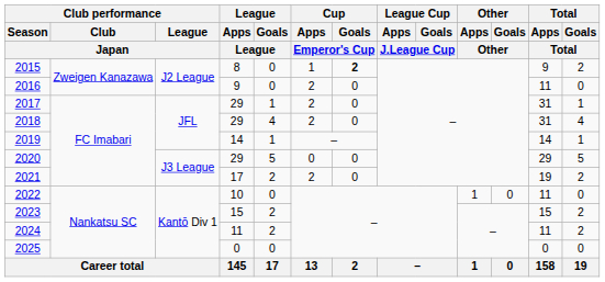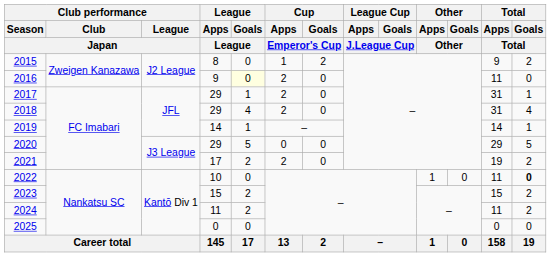2015 | Cup / Goals / Emperor's Cup: bold -> normal
2016 | League / Goals / League: no background -> lightyellow background
2022 | Total / Goals / Total: normal -> bold
